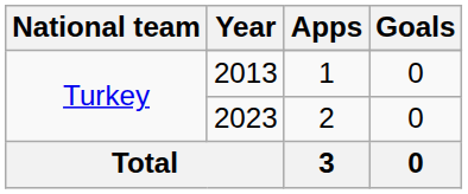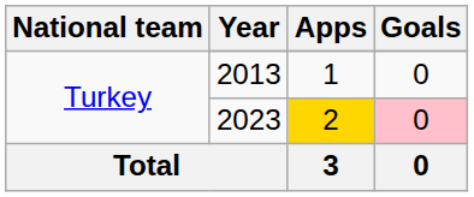2023 | Apps: no background -> gold background
2023 | Goals: no background -> pink background
